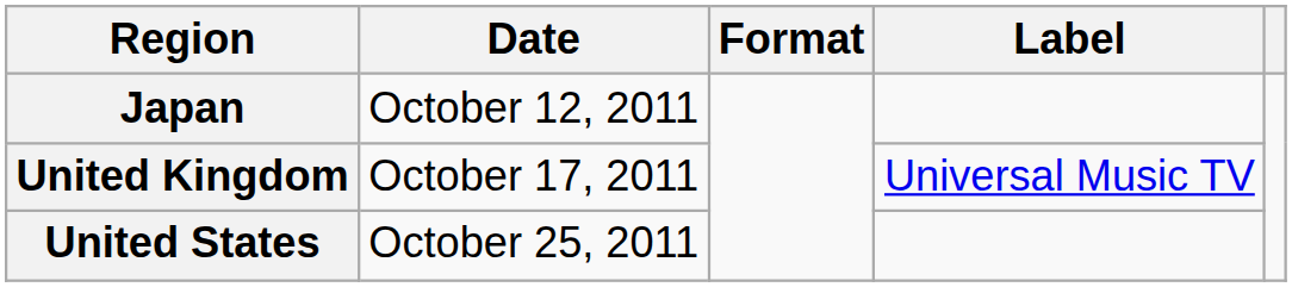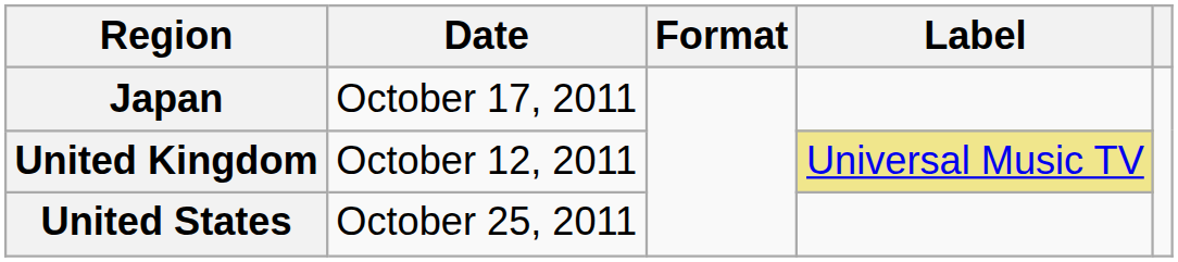Japan | Date: October 12, 2011 -> October 17, 2011
United Kingdom | Date: October 17, 2011 -> October 12, 2011
United Kingdom | Label: no background -> khaki background
